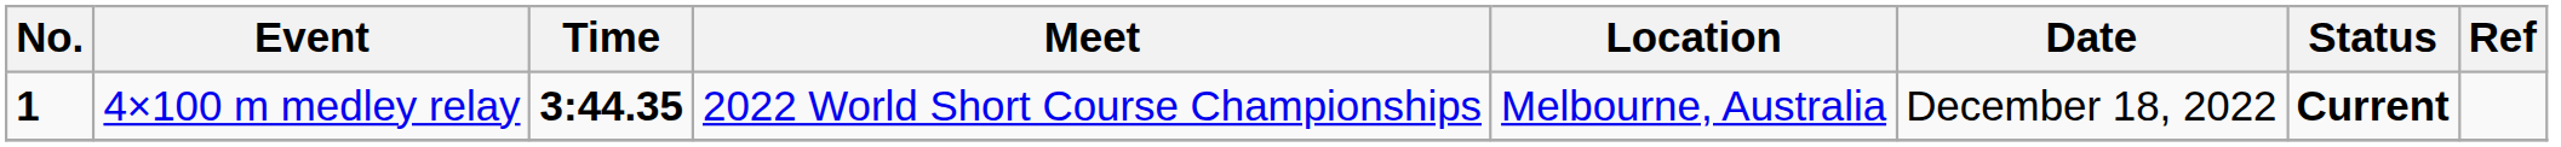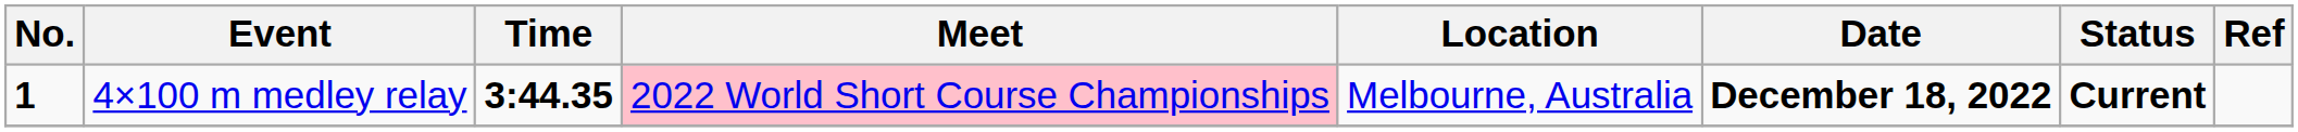4×100 m medley relay | Meet: no background -> pink background
4×100 m medley relay | Date: normal -> bold
